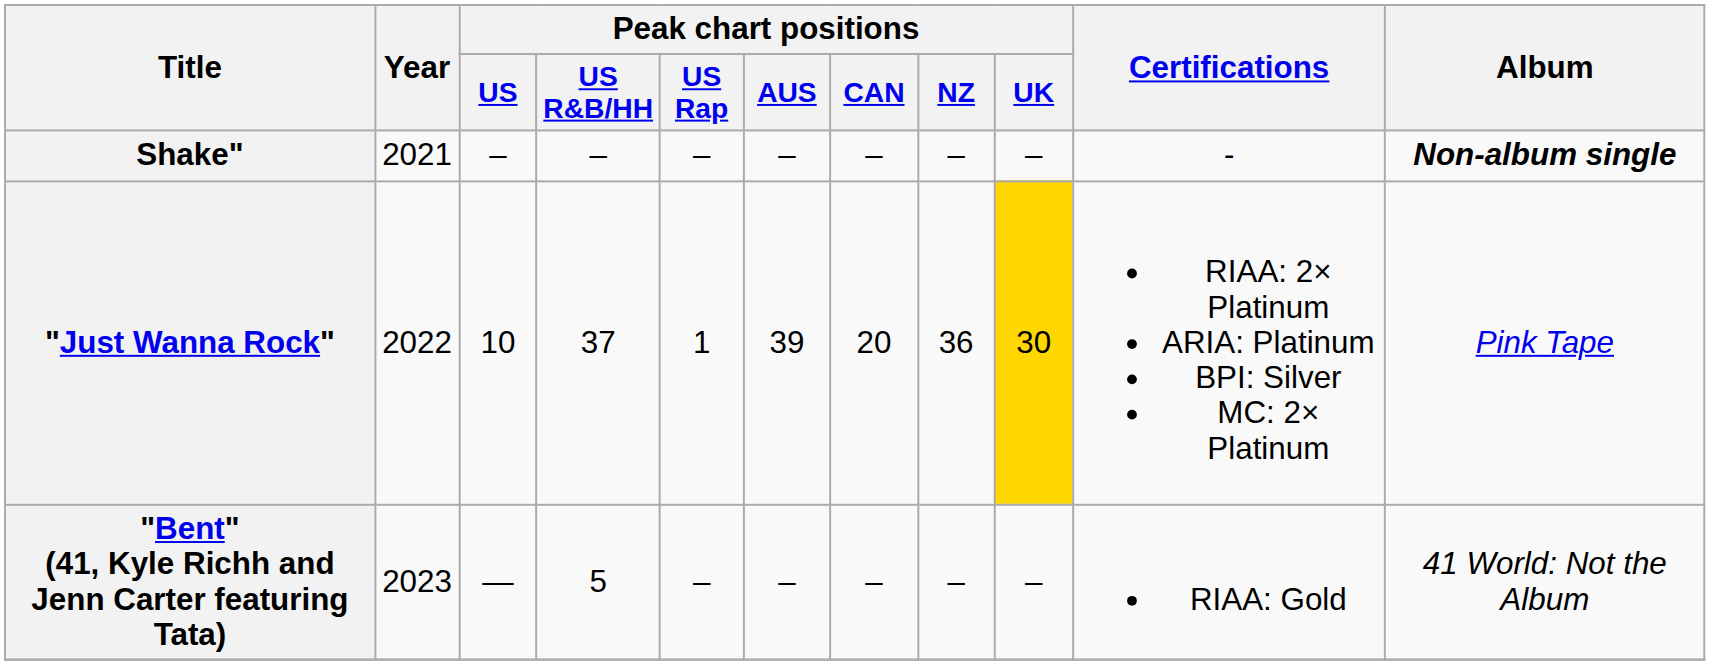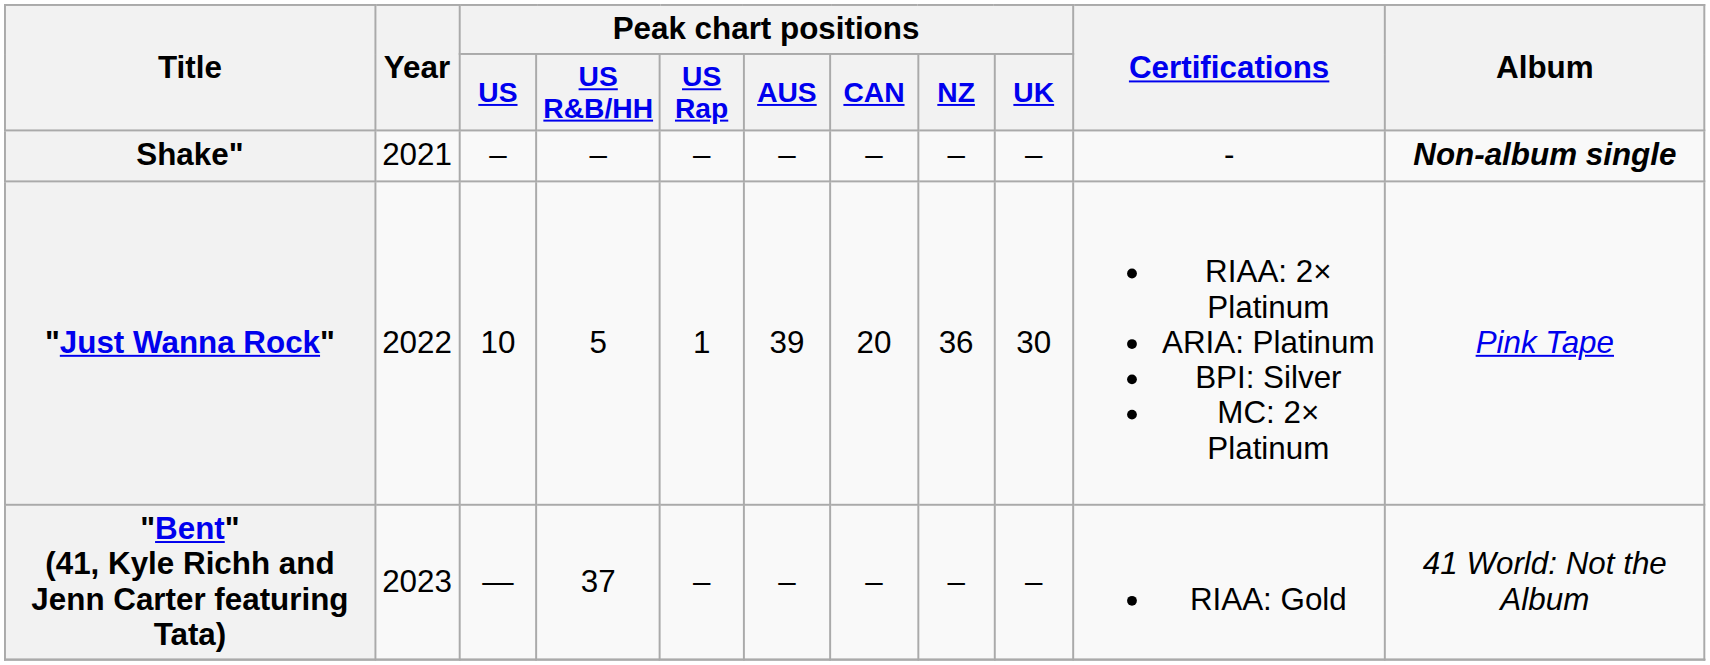"Just Wanna Rock" | Peak chart positions / US R&B/HH: 37 -> 5
"Just Wanna Rock" | Peak chart positions / UK: gold background -> no background
"Bent" (41, Kyle Richh and Jenn Carter featuring Tata) | Peak chart positions / US R&B/HH: 5 -> 37
